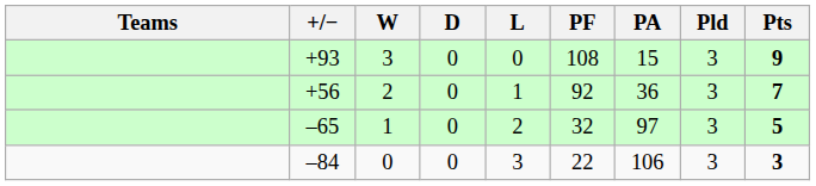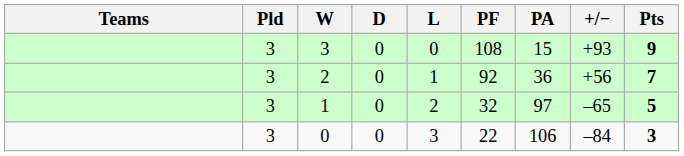columns swapped: Pld <-> +/−
